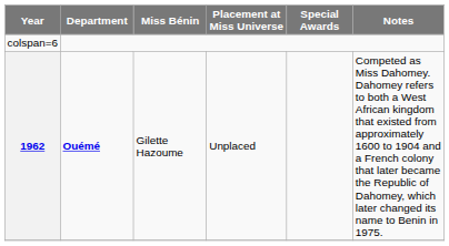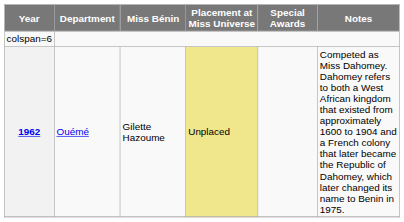1962 | Department: bold -> normal
1962 | Placement at Miss Universe: no background -> khaki background
